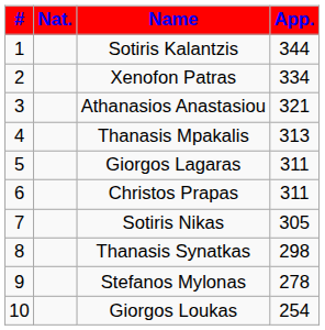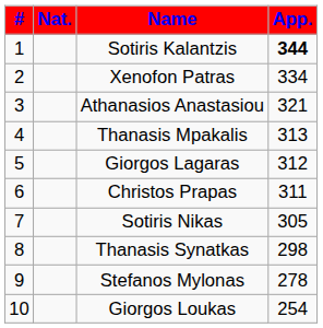Sotiris Kalantzis | App.: normal -> bold
Giorgos Lagaras | App.: 311 -> 312
